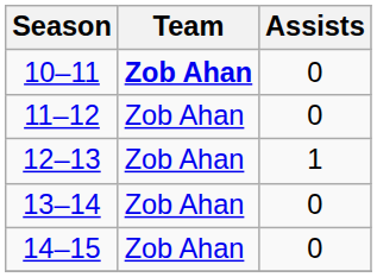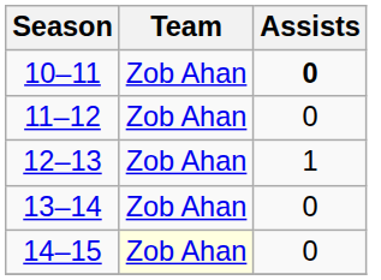10–11 | Team: bold -> normal
10–11 | Assists: normal -> bold
14–15 | Team: no background -> lightyellow background
